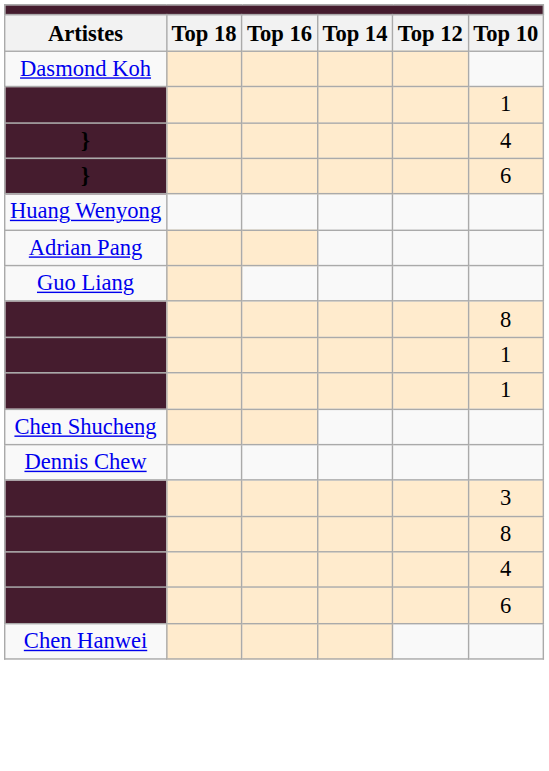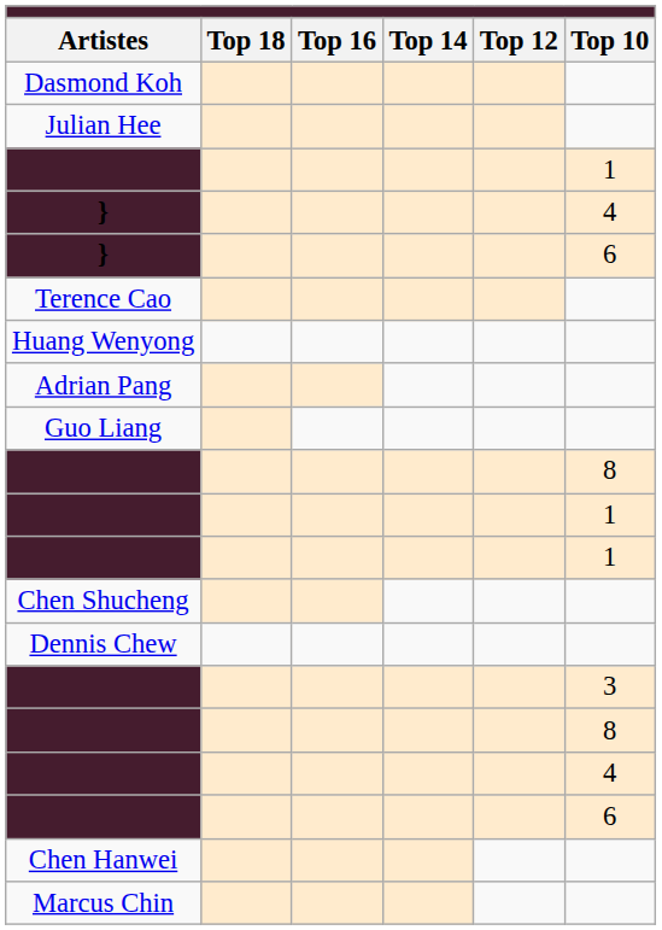+ row: Julian Hee
+ row: Terence Cao
+ row: Marcus Chin
